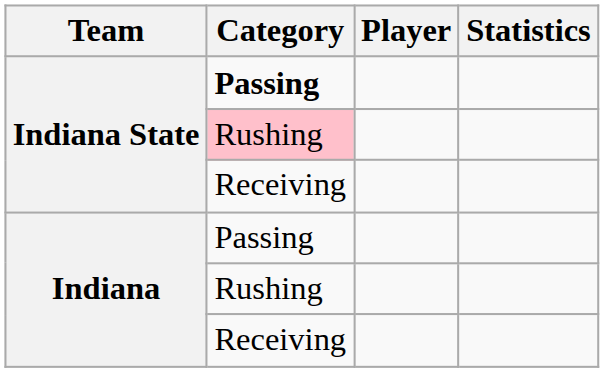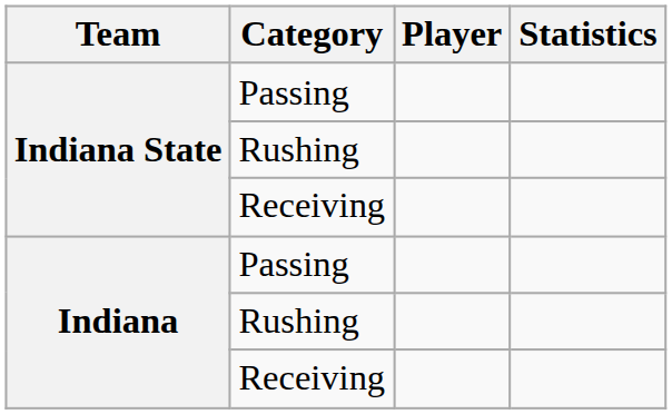Indiana State / Passing | Category: bold -> normal
Indiana State / Rushing | Category: pink background -> no background
